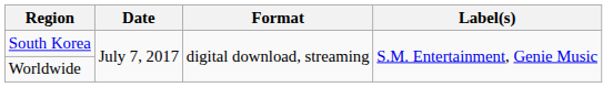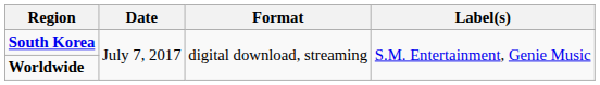South Korea | Region: normal -> bold
Worldwide | Region: normal -> bold
